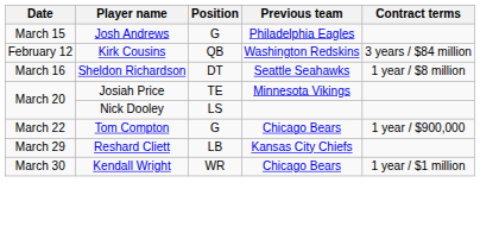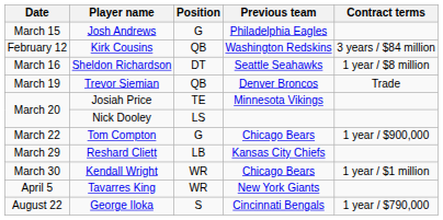+ row: March 19 | Trevor Siemian | QB | Denver Broncos | Trade
+ row: April 5 | Tavarres King | WR | New York Giants
+ row: August 22 | George Iloka | S | Cincinnati Bengals | 1 year / $790,000
